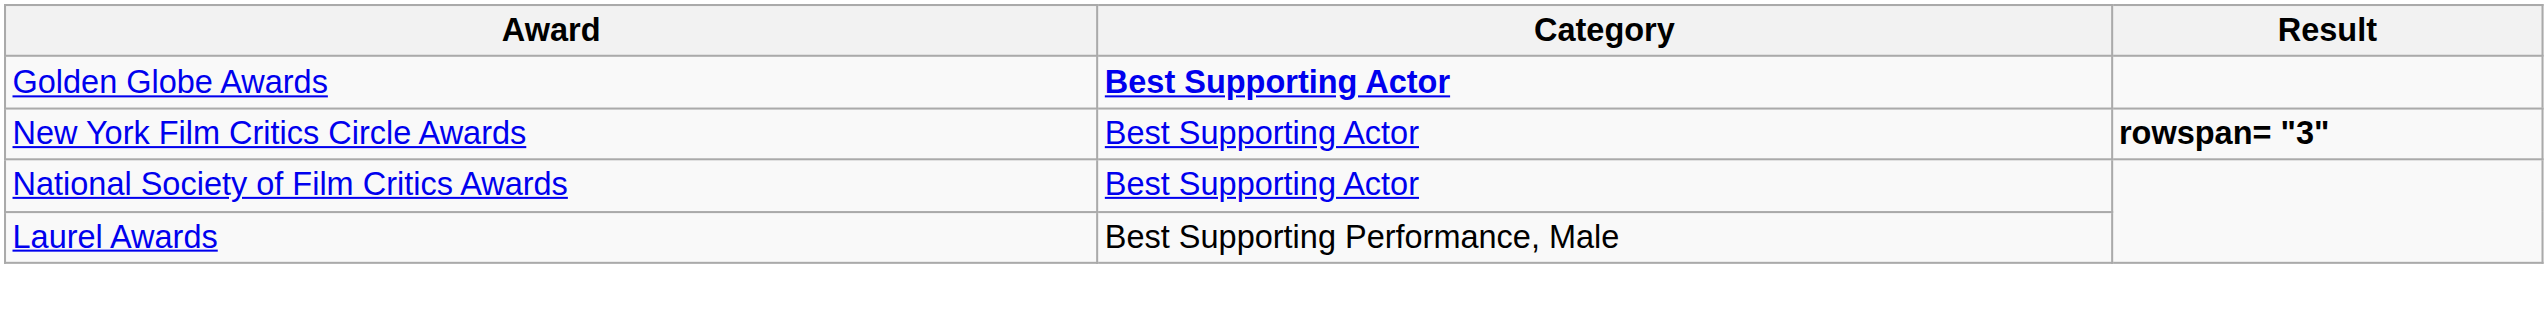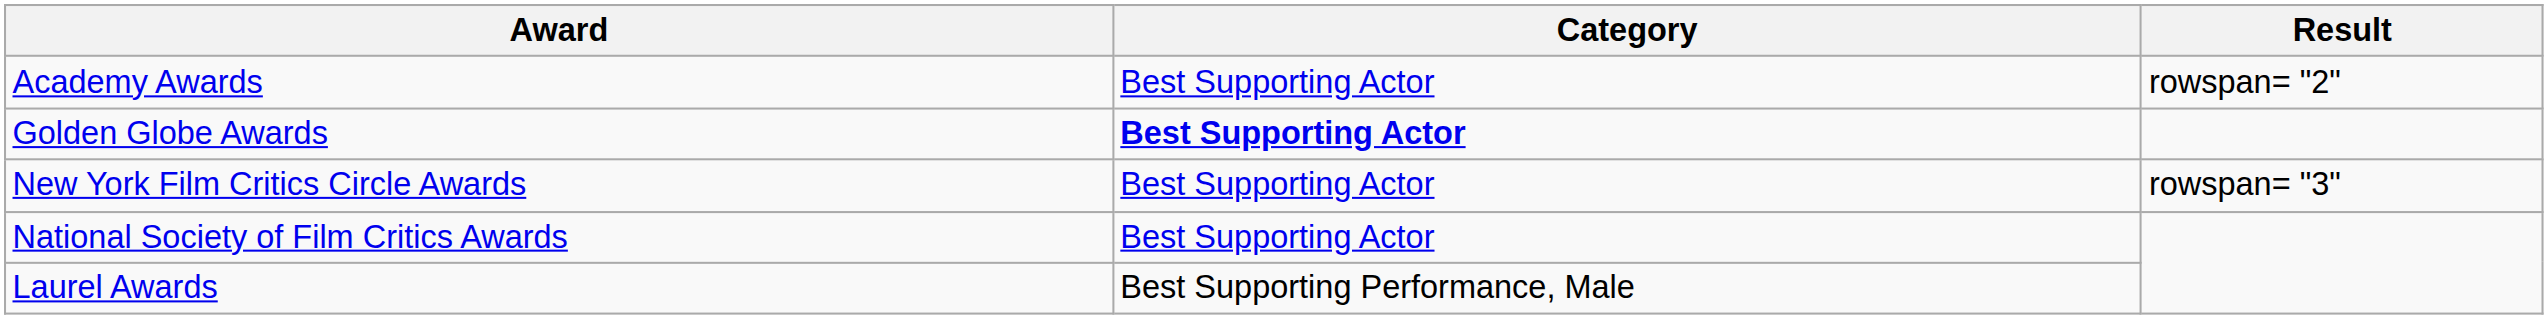+ row: Academy Awards | Best Supporting Actor | rowspan= "2"
New York Film Critics Circle Awards | Result: bold -> normal
